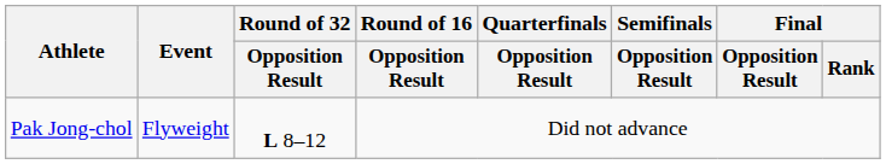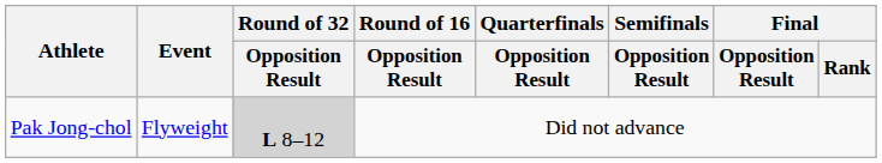Pak Jong-chol | Round of 32 / Opposition Result: no background -> lightgrey background
